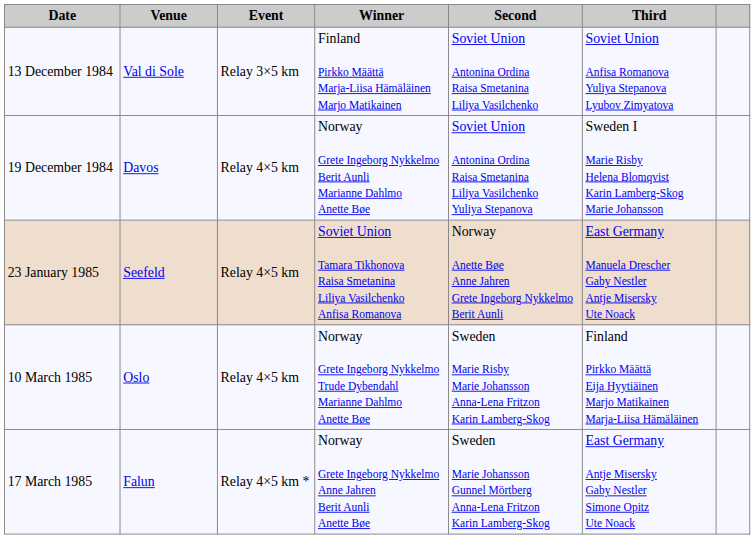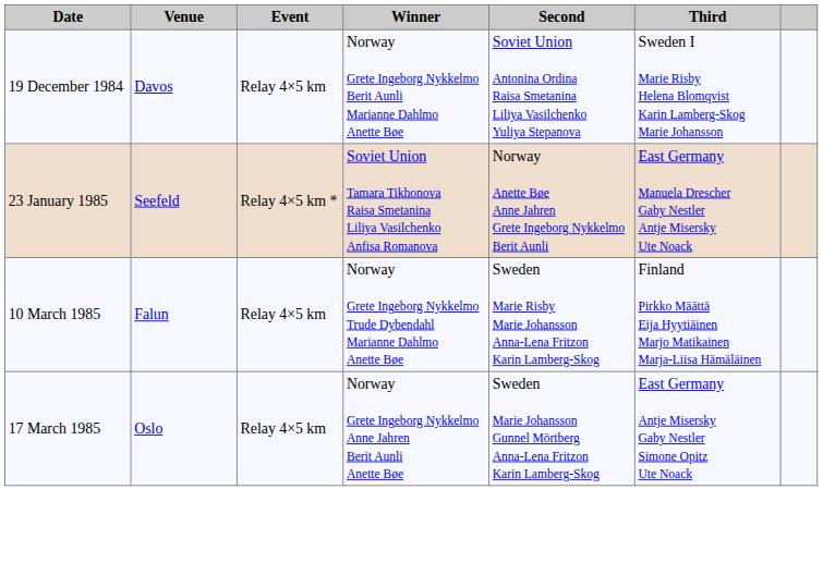- row: 13 December 1984 | Val di Sole | Relay 3×5 km | Finland Pirkko Määttä Marja-Liisa Hämäläinen Marjo Matikainen | Soviet Union Antonina Ordina Raisa Smetanina Liliya Vasilchenko | Soviet Union Anfisa Romanova Yuliya Stepanova Lyubov Zimyatova
23 January 1985 | Event: Relay 4×5 km -> Relay 4×5 km *
10 March 1985 | Venue: Oslo -> Falun
17 March 1985 | Venue: Falun -> Oslo
17 March 1985 | Event: Relay 4×5 km * -> Relay 4×5 km
